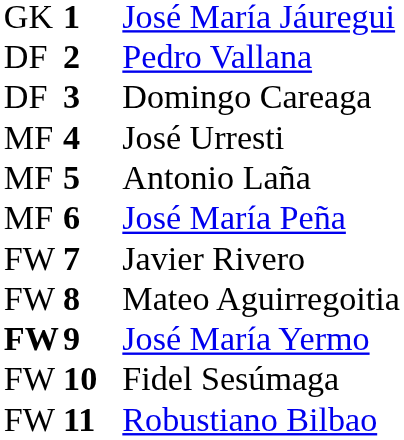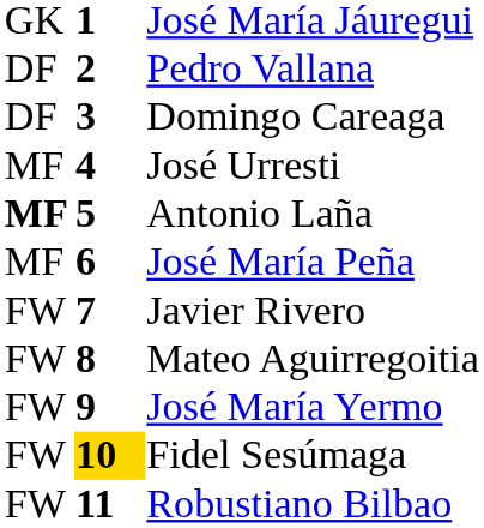Antonio Laña | column 1: normal -> bold
José María Yermo | column 1: bold -> normal
Fidel Sesúmaga | column 2: no background -> gold background
